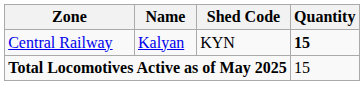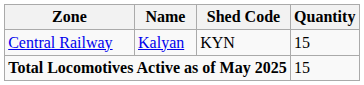Central Railway | Quantity: bold -> normal
